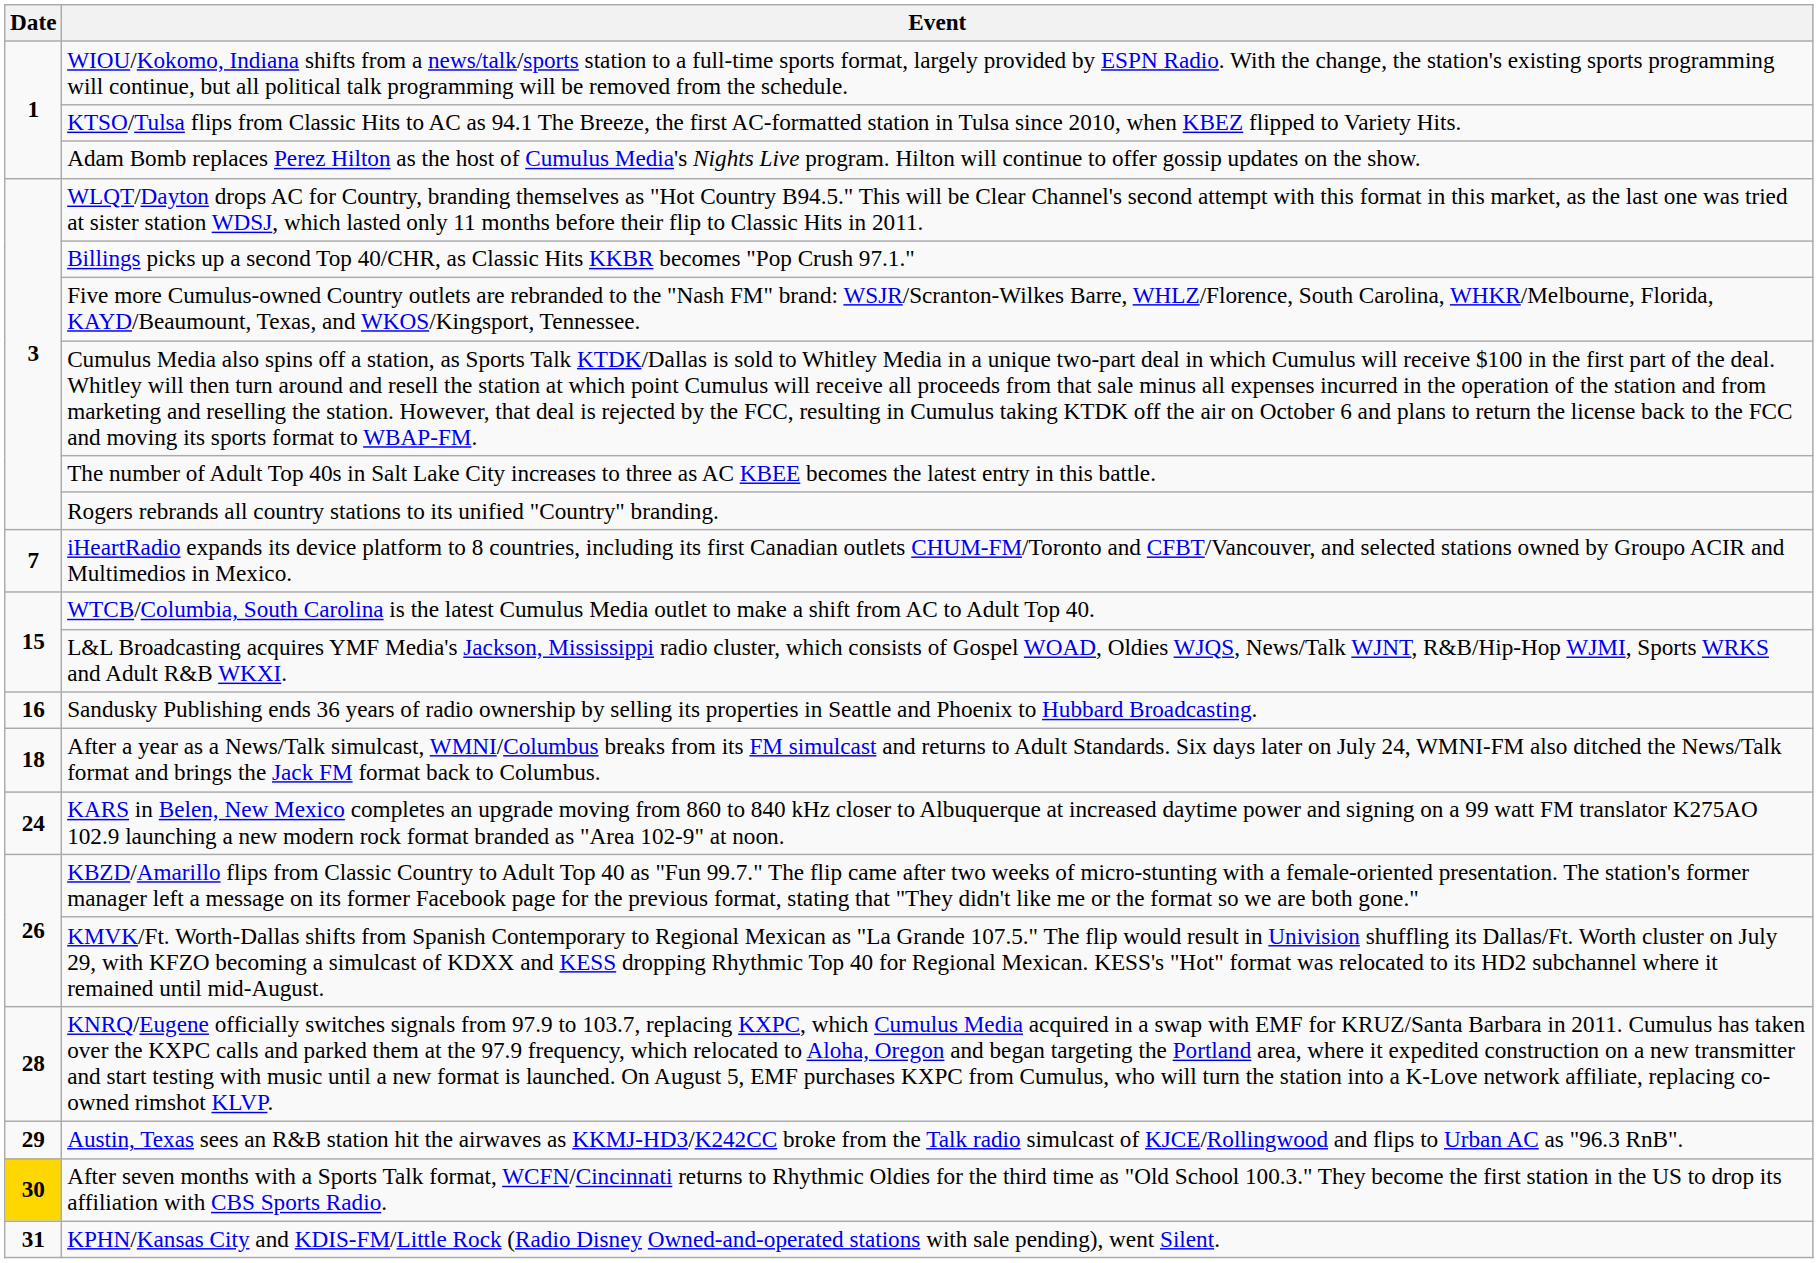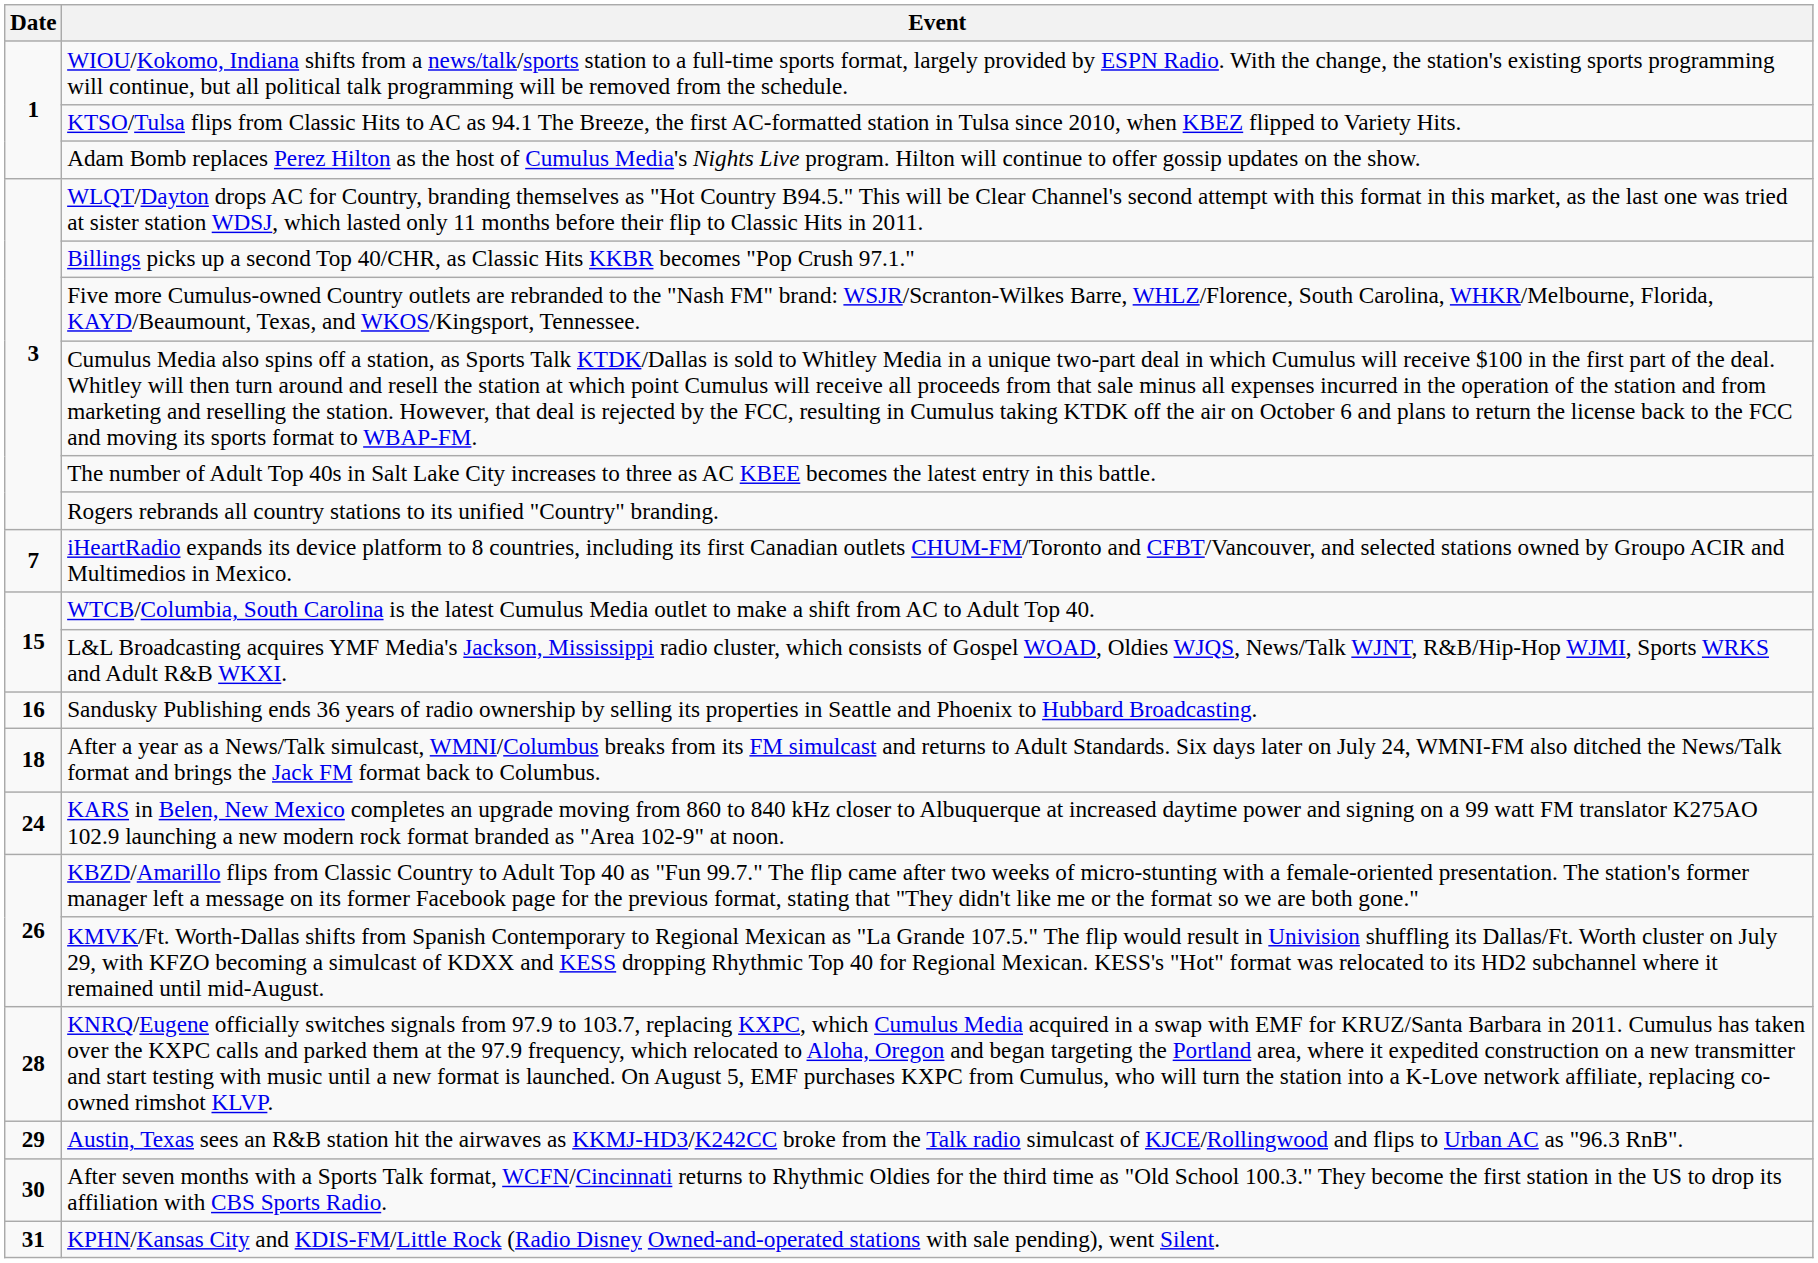row 21 | Date: gold background -> no background
